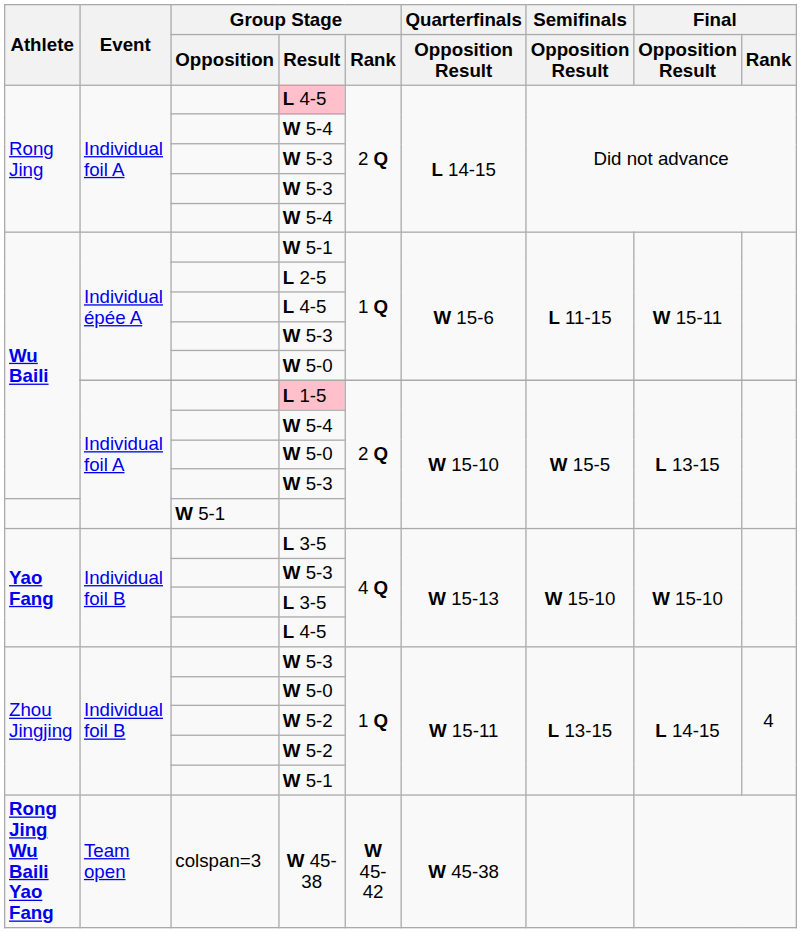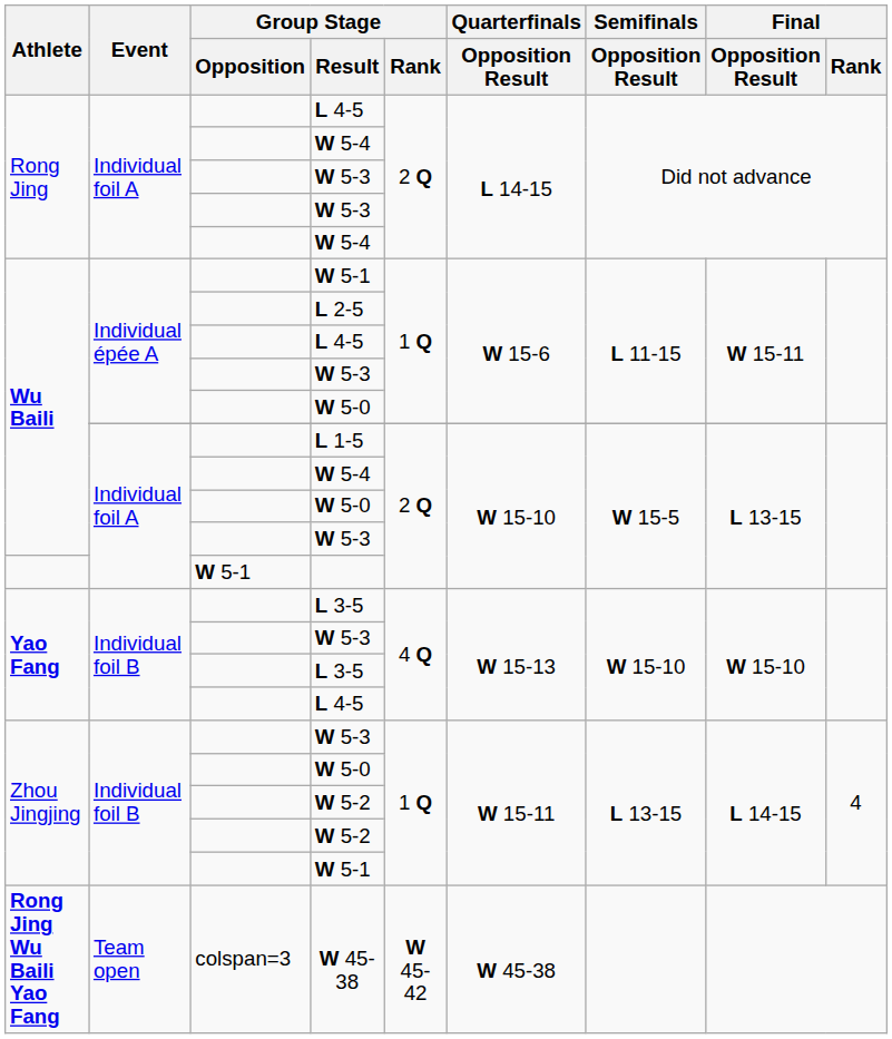Rong Jing / L 4-5 | Group Stage / Result: pink background -> no background
L 1-5 | Group Stage / Result: pink background -> no background
